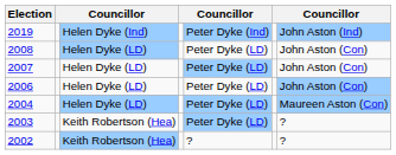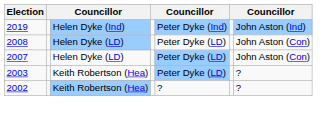- row: 2006 | Helen Dyke (LD) | Peter Dyke (LD) | John Aston (Con)
- row: 2004 | Helen Dyke (LD) | Peter Dyke (LD) | Maureen Aston (Con)
